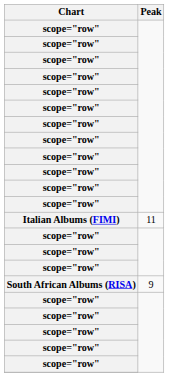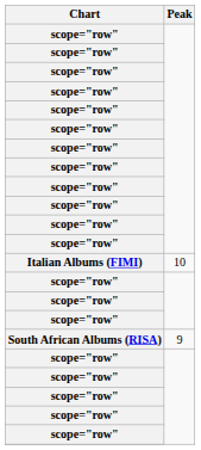Italian Albums (FIMI) | Peak: 11 -> 10
